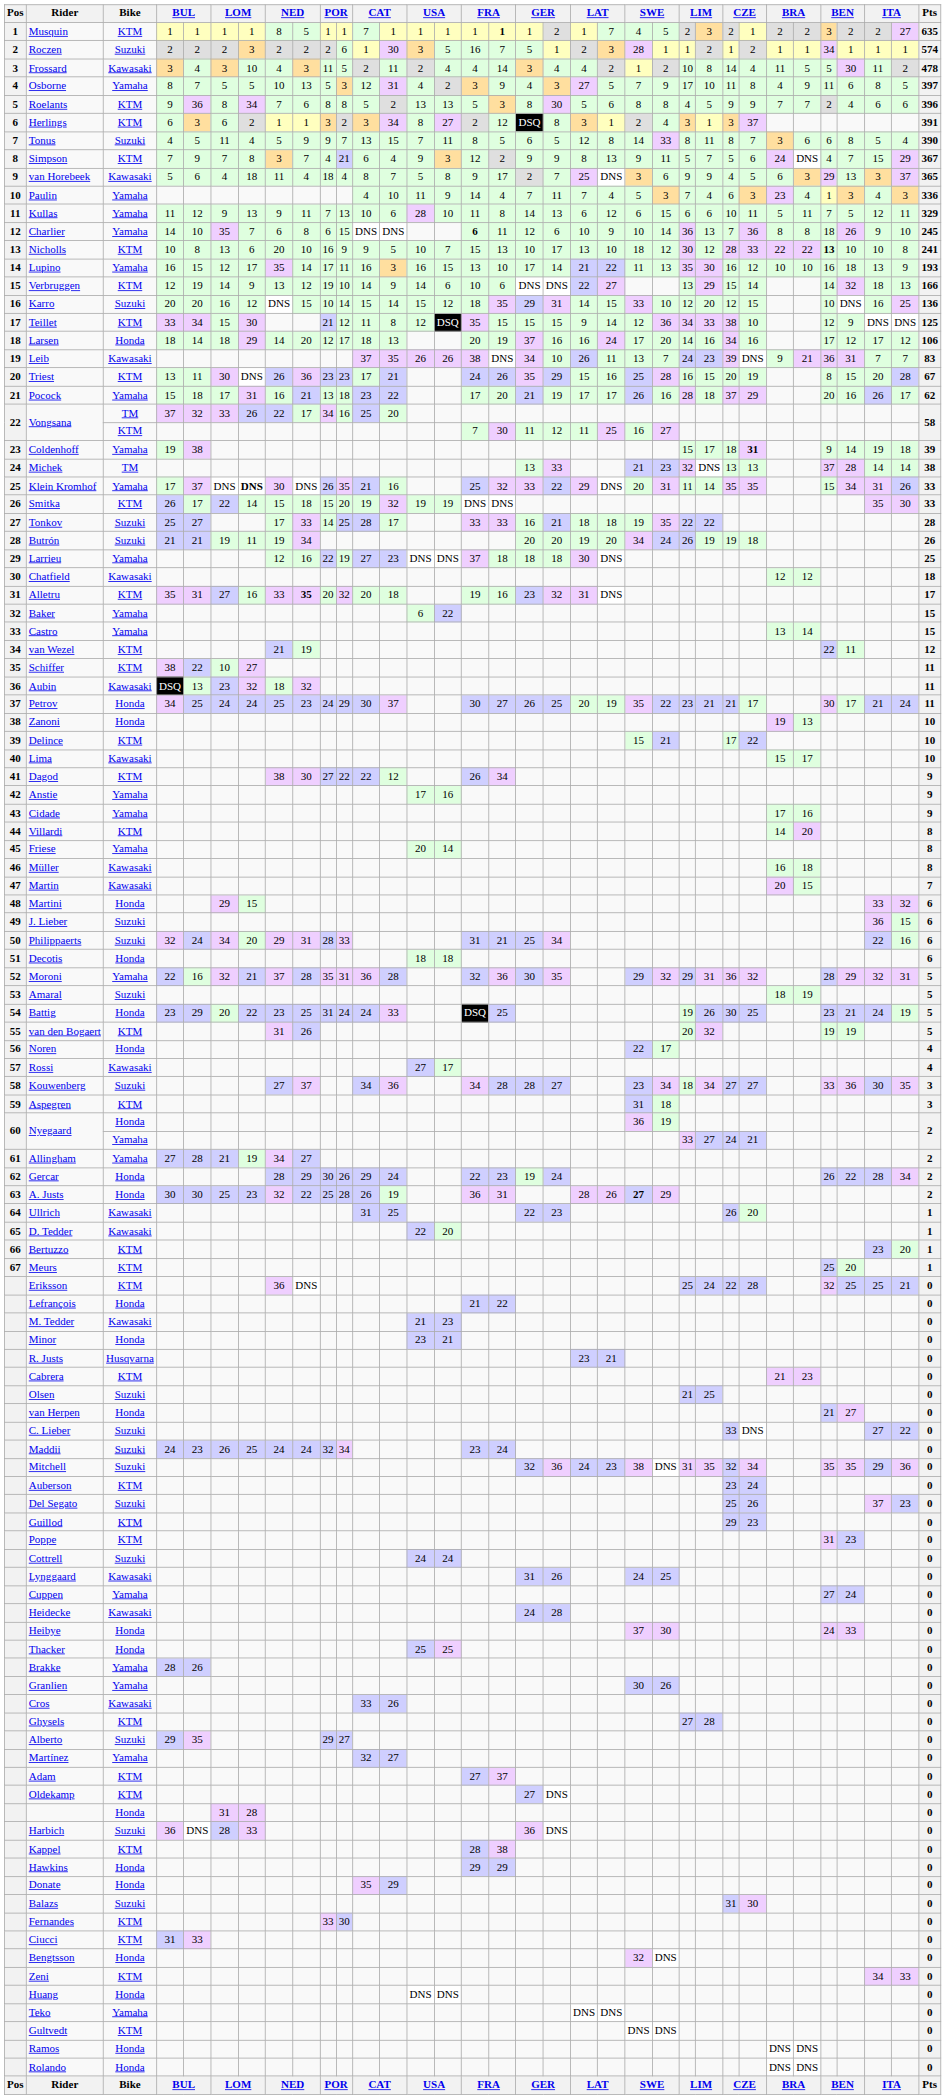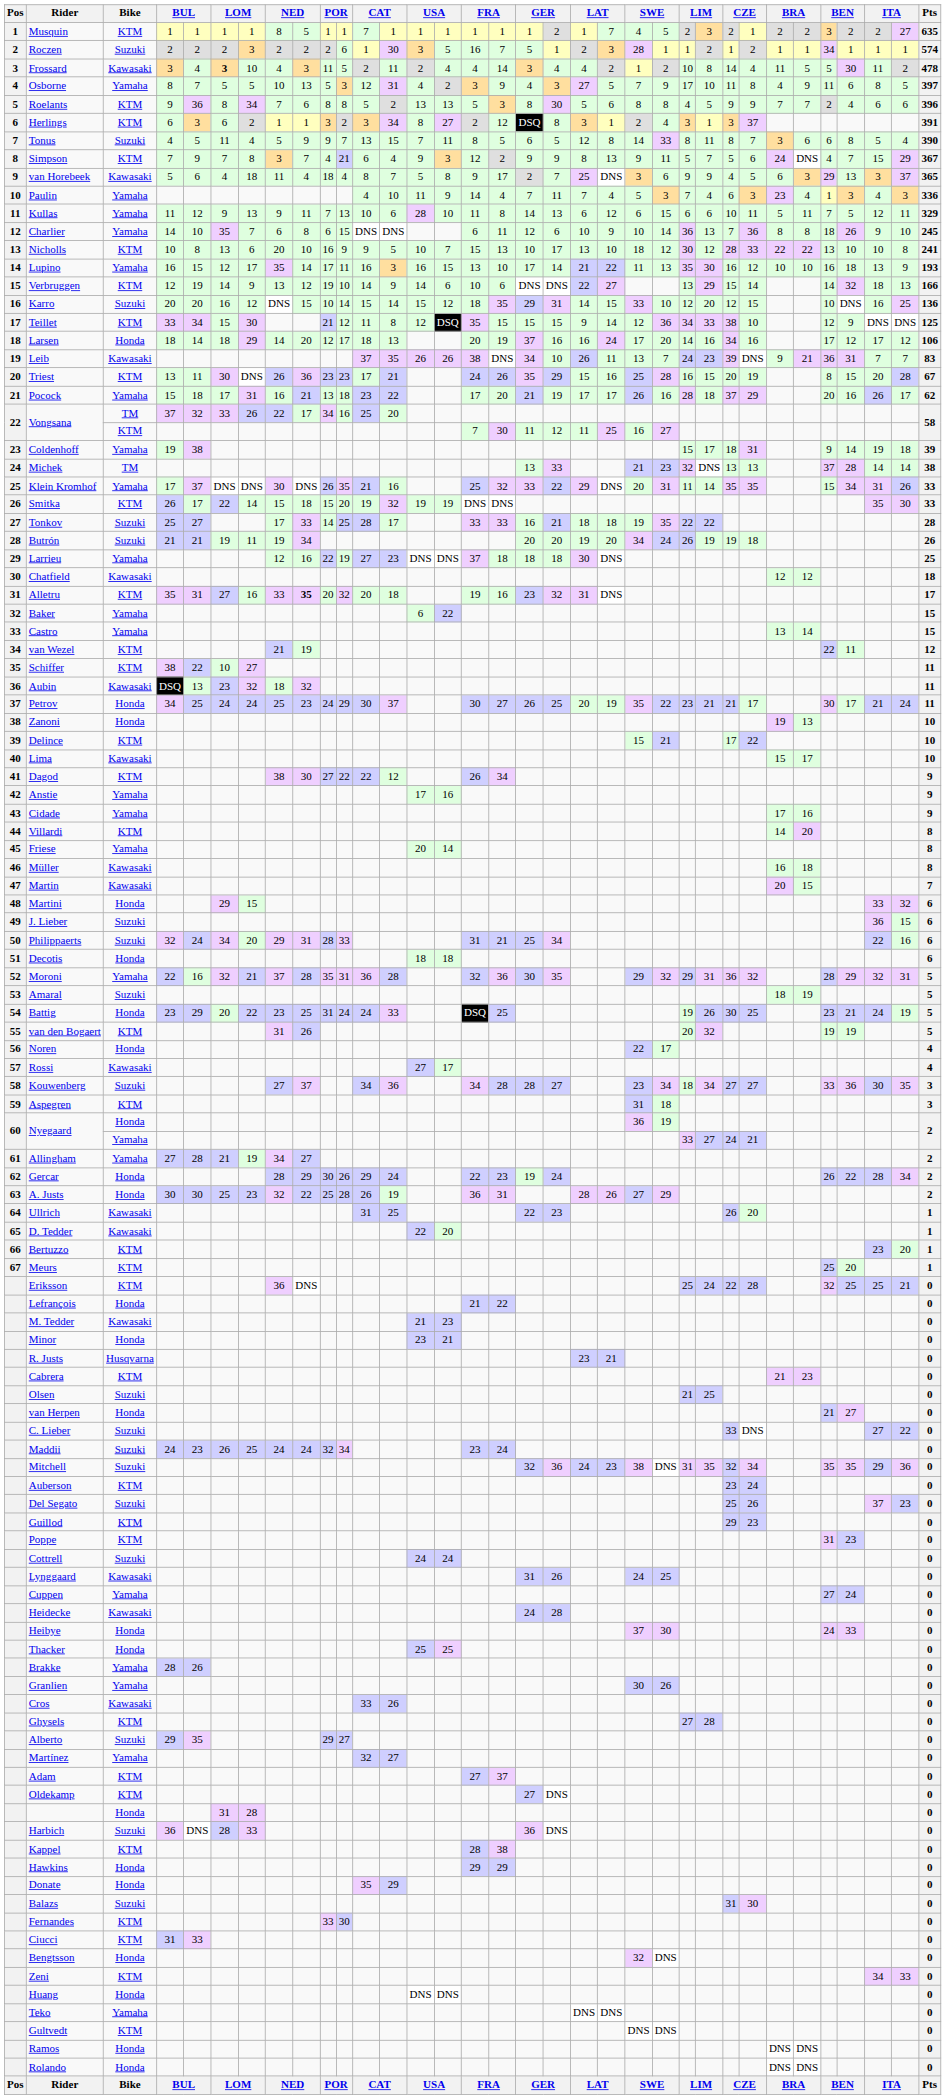Musquin | column 17: bold -> normal
Frossard | column 6: normal -> bold
Charlier | column 16: bold -> normal
Nicholls | column 30: bold -> normal
Coldenhoff | column 27: bold -> normal
Klein Kromhof | column 7: bold -> normal
A. Justs | column 22: bold -> normal
